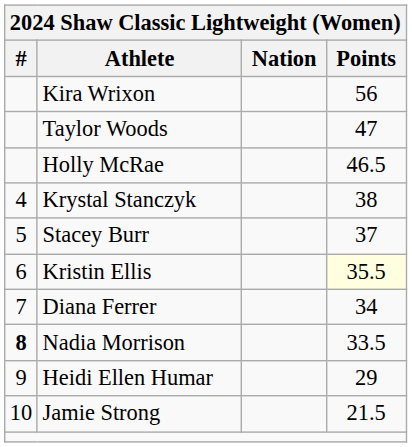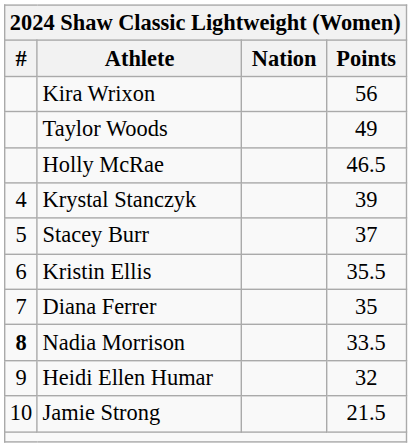Taylor Woods | Points: 47 -> 49
Krystal Stanczyk | Points: 38 -> 39
Kristin Ellis | Points: lightyellow background -> no background
Diana Ferrer | Points: 34 -> 35
Heidi Ellen Humar | Points: 29 -> 32
